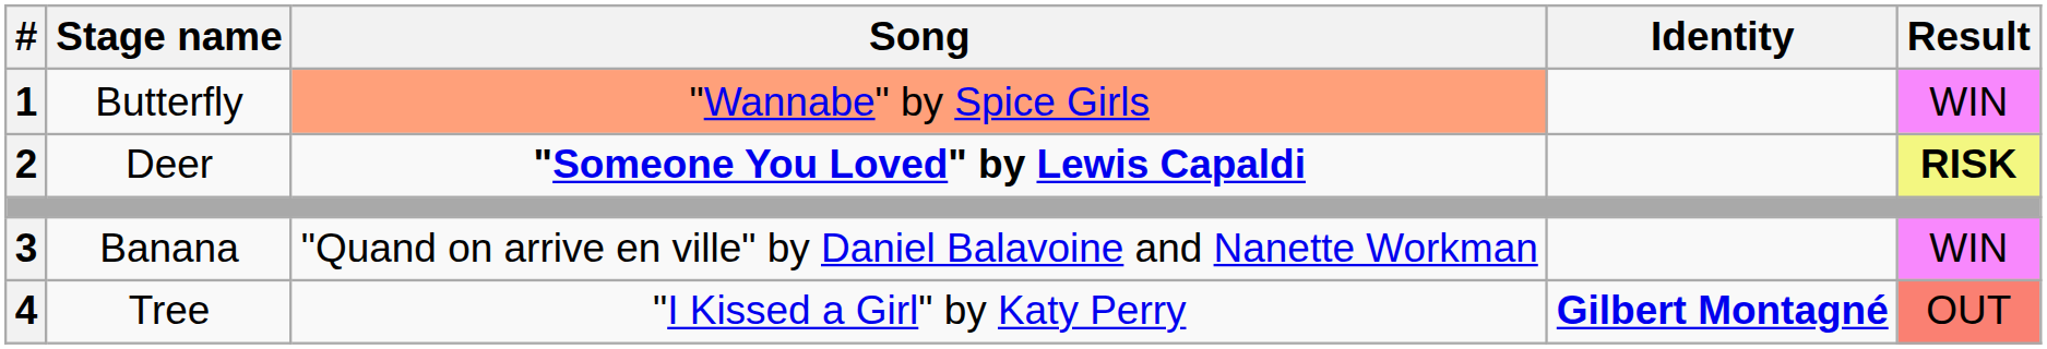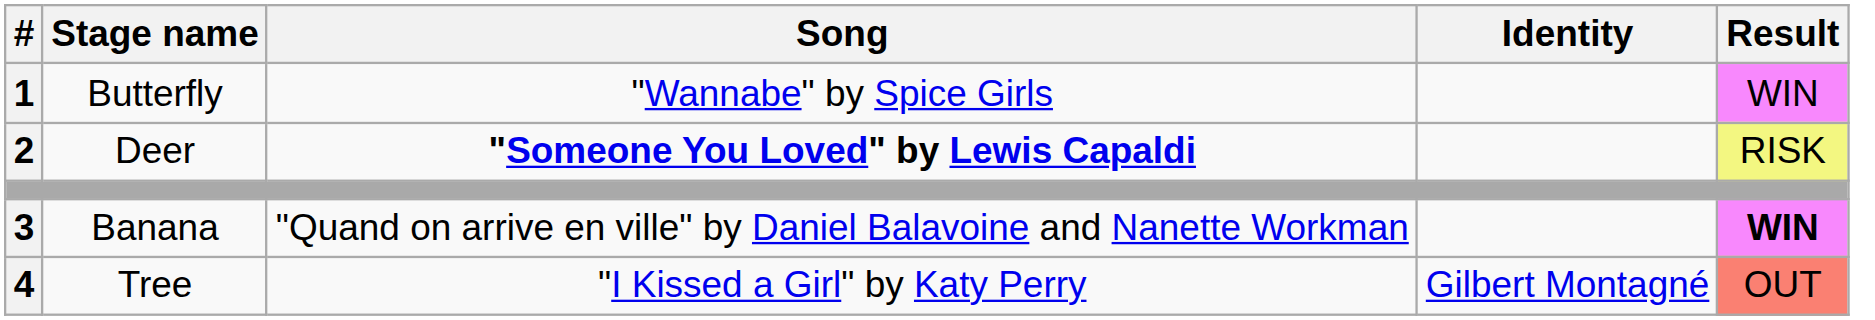Butterfly | Song: lightsalmon background -> no background
Deer | Result: bold -> normal
Banana | Result: normal -> bold
Tree | Identity: bold -> normal
